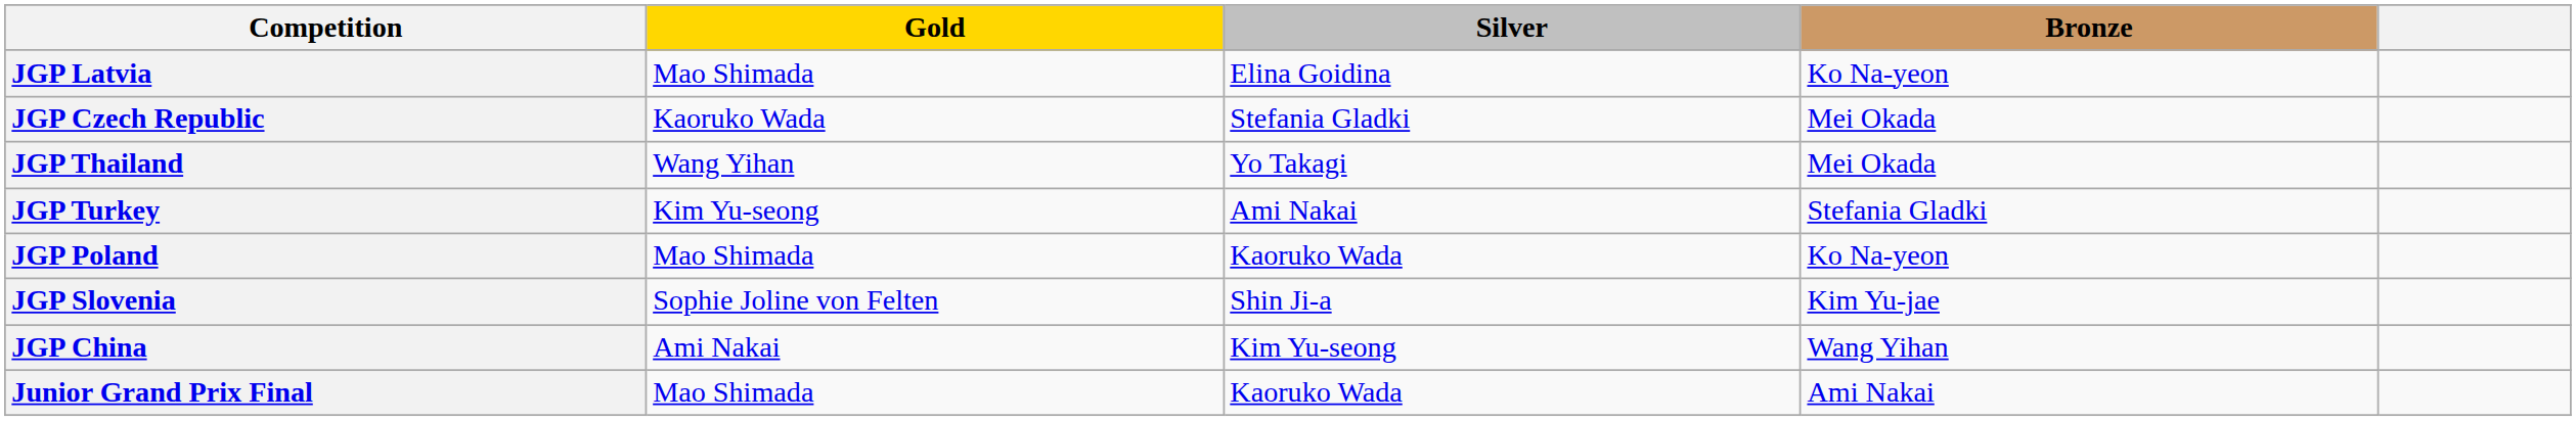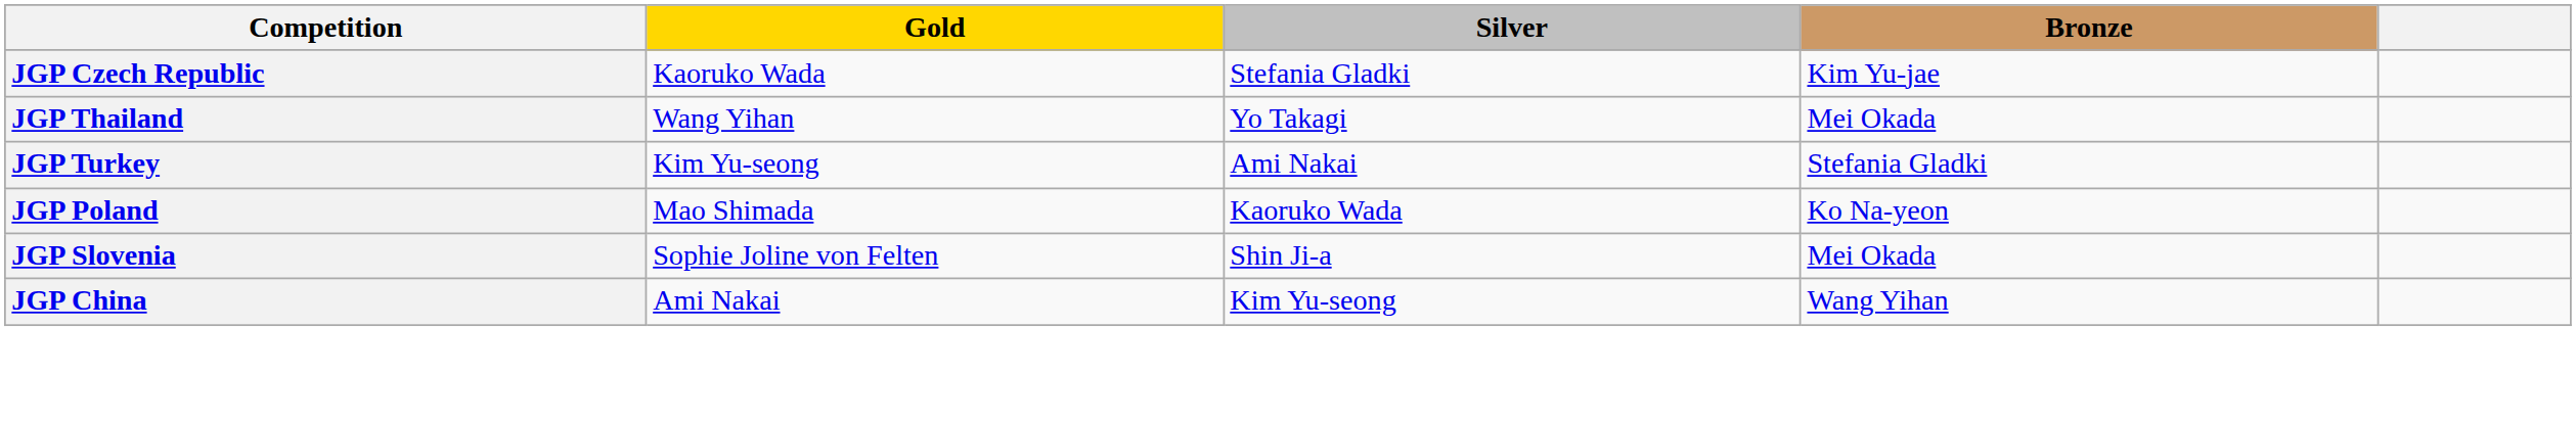- row: JGP Latvia | Mao Shimada | Elina Goidina | Ko Na-yeon
JGP Czech Republic | Bronze: Mei Okada -> Kim Yu-jae
JGP Slovenia | Bronze: Kim Yu-jae -> Mei Okada
- row: Junior Grand Prix Final | Mao Shimada | Kaoruko Wada | Ami Nakai
